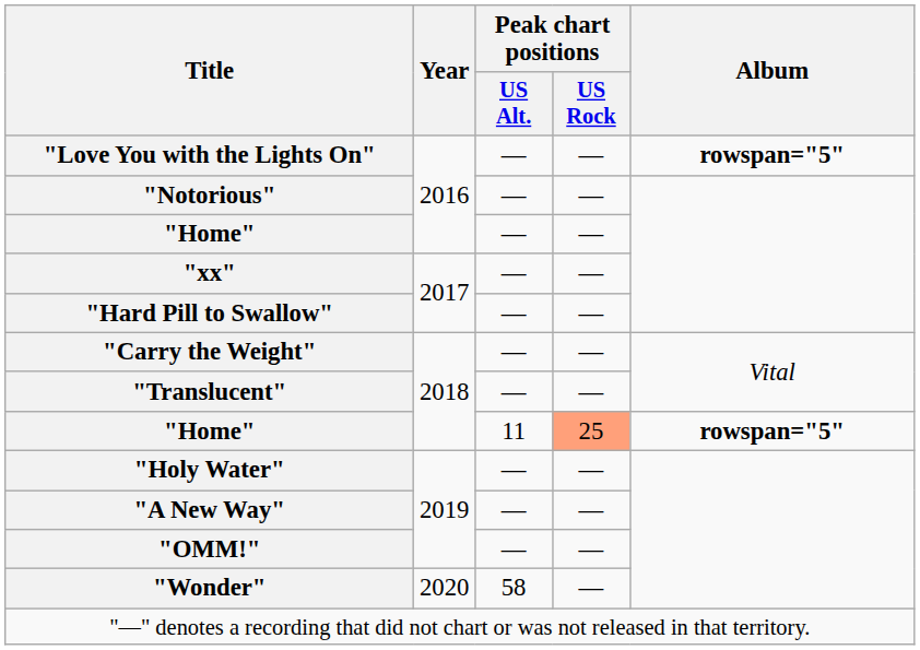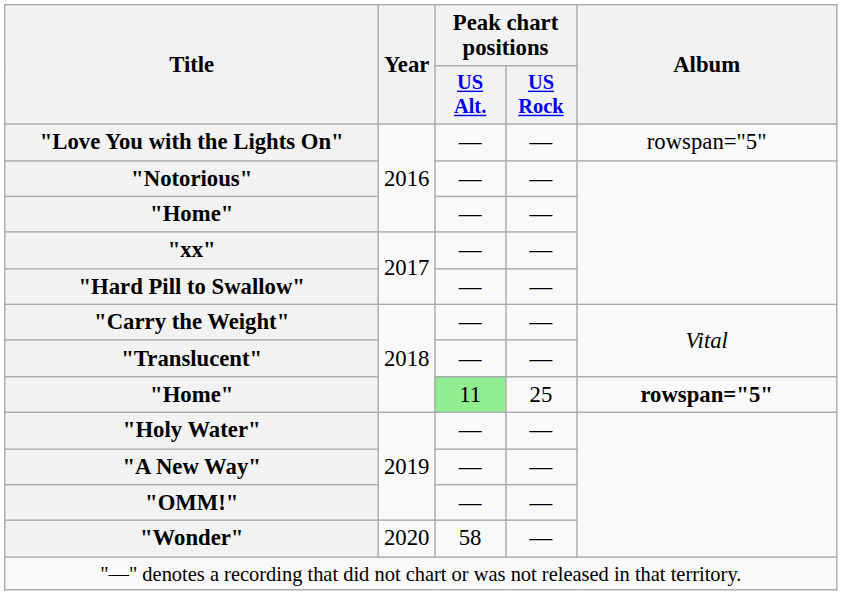"Love You with the Lights On" | Album: bold -> normal
"Home" / 2018 | Peak chart positions / US Alt.: no background -> lightgreen background
"Home" / 2018 | Peak chart positions / US Rock: lightsalmon background -> no background
